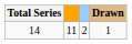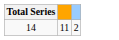- column: Drawn | 1
